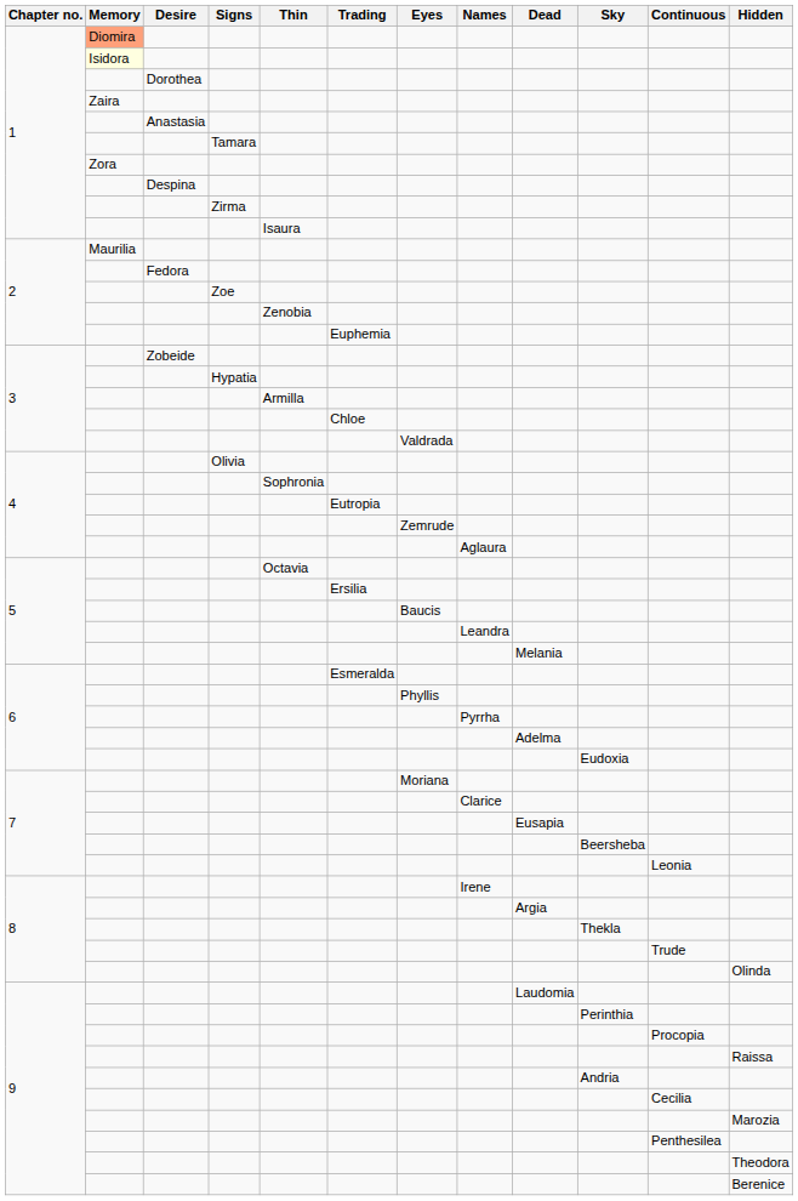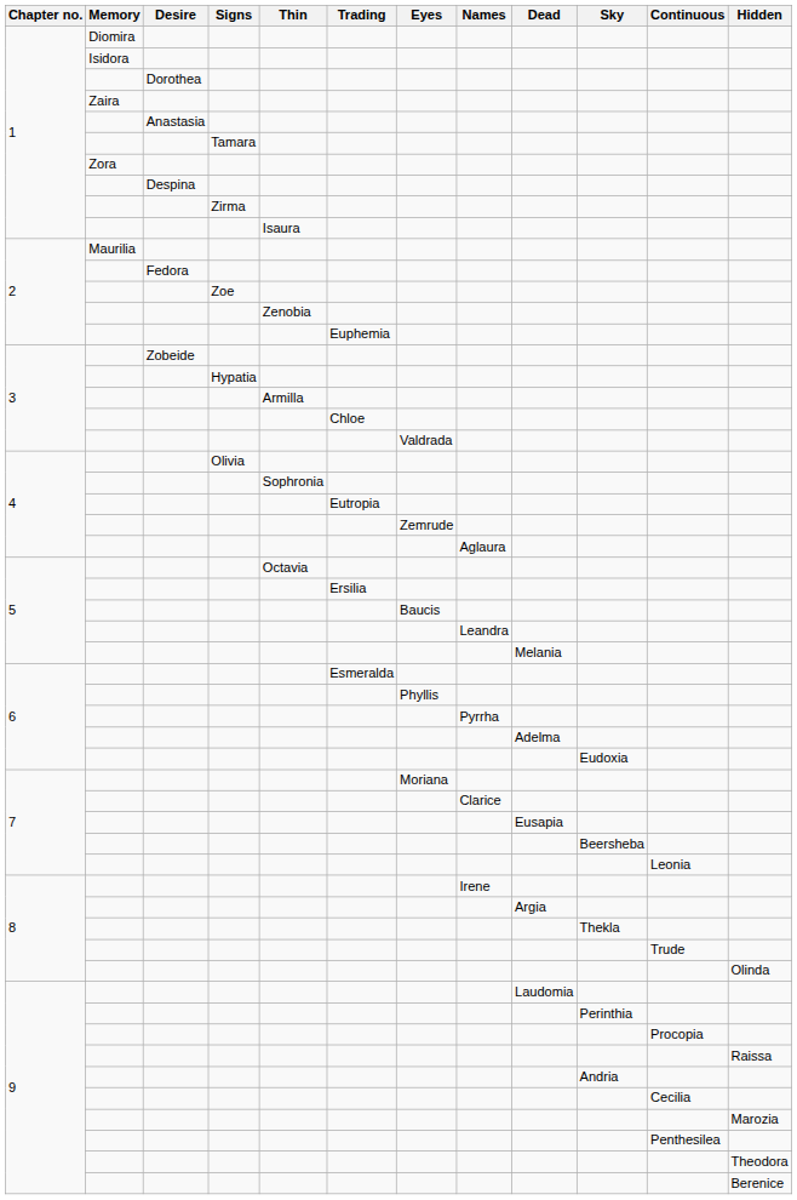1 / Diomira | Memory: lightsalmon background -> no background
1 / Isidora | Memory: lightyellow background -> no background
